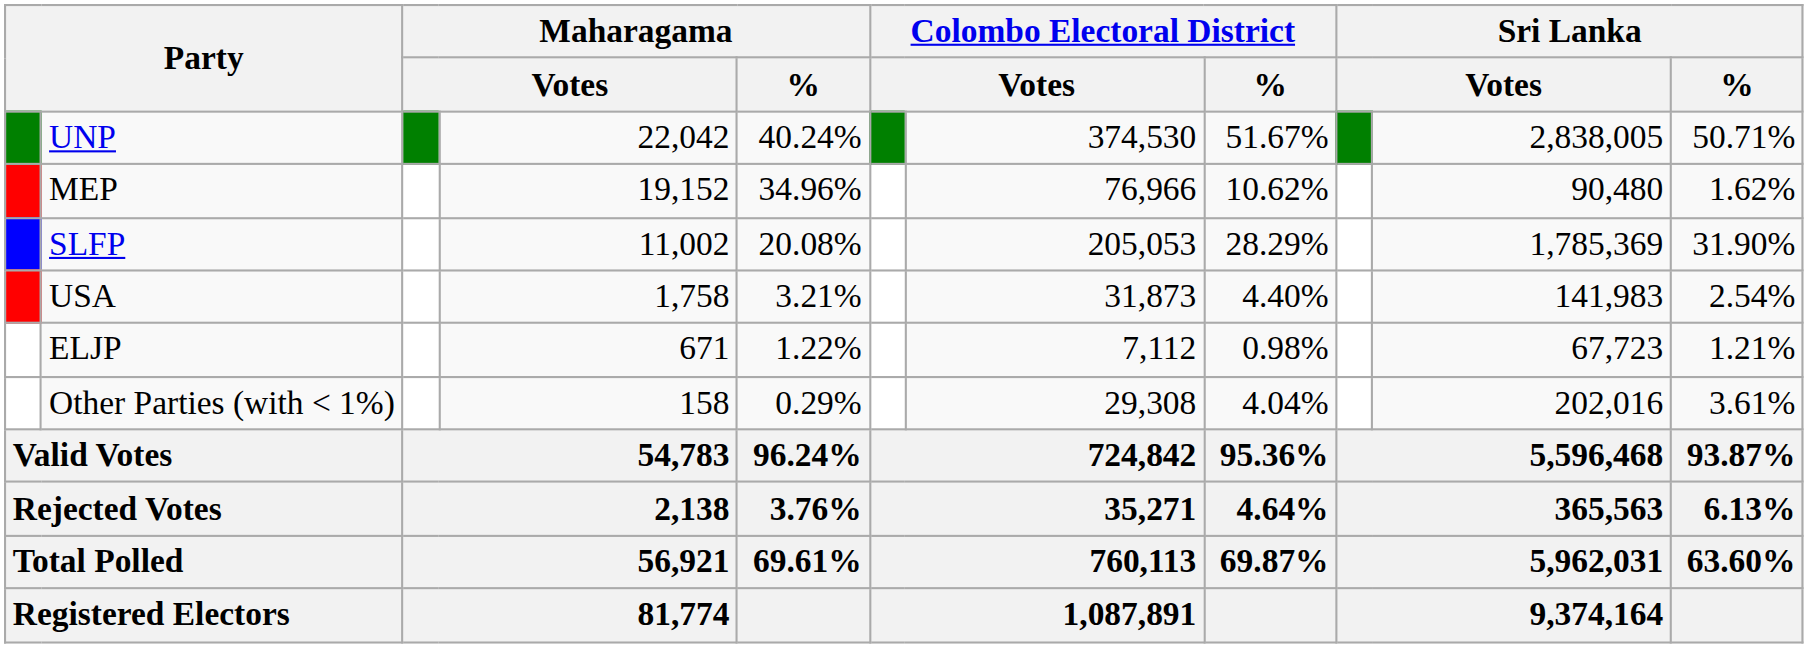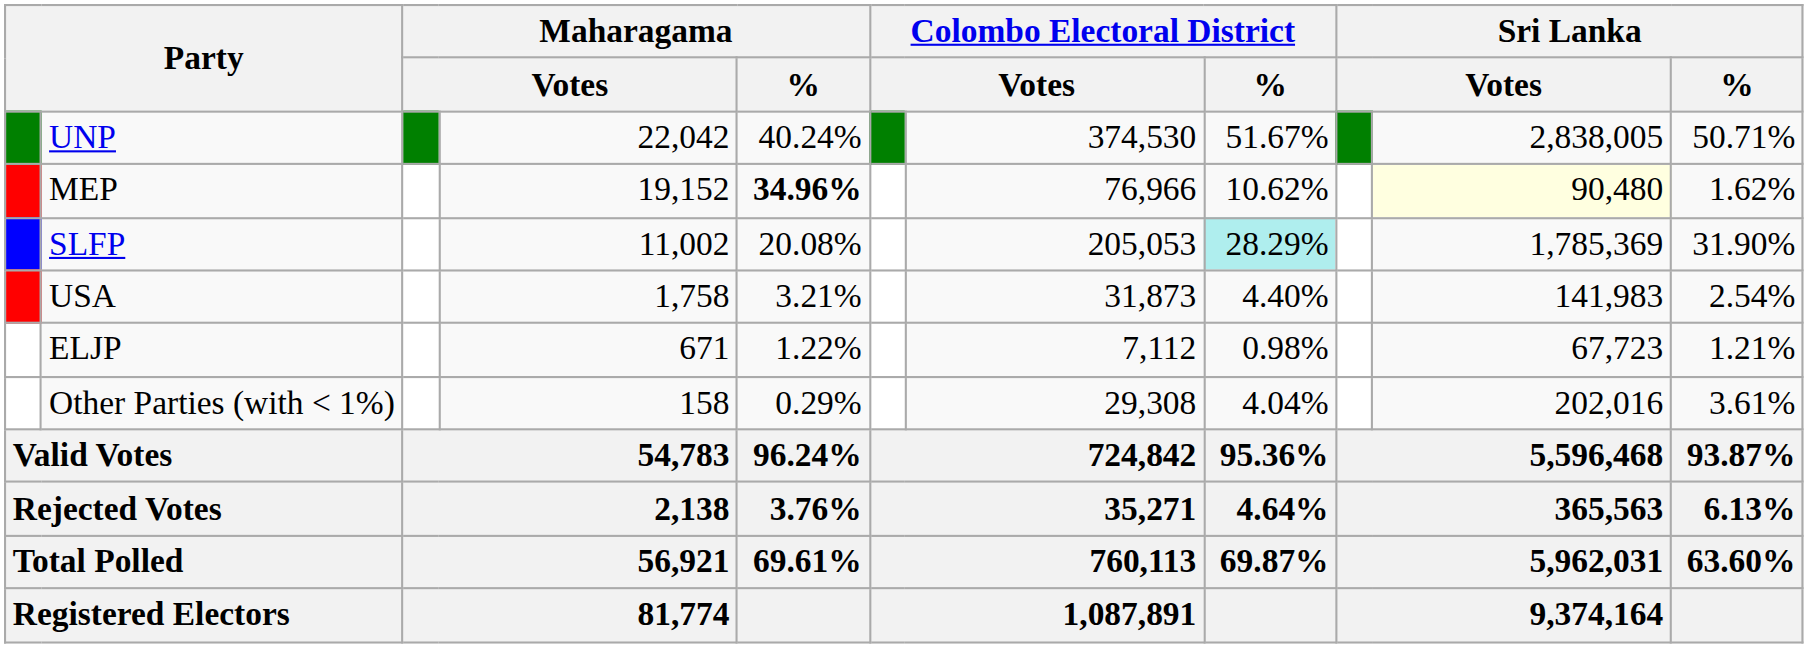MEP | Maharagama / %: normal -> bold
MEP | column 10: no background -> lightyellow background
SLFP | Colombo Electoral District / %: no background -> paleturquoise background
